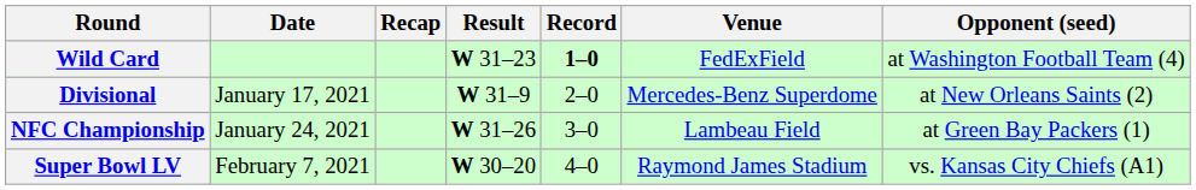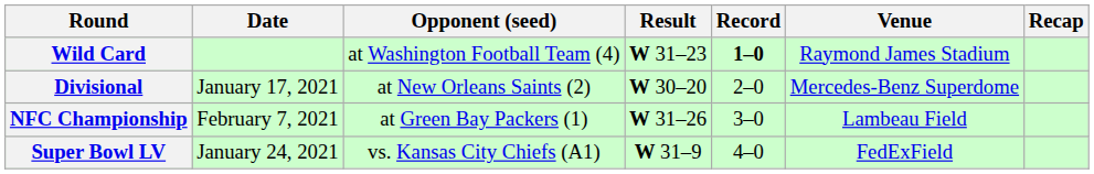columns swapped: Opponent (seed) <-> Recap
Wild Card | Venue: FedExField -> Raymond James Stadium
Divisional | Result: W 31–9 -> W 30–20
NFC Championship | Date: January 24, 2021 -> February 7, 2021
Super Bowl LV | Date: February 7, 2021 -> January 24, 2021
Super Bowl LV | Result: W 30–20 -> W 31–9
Super Bowl LV | Venue: Raymond James Stadium -> FedExField
